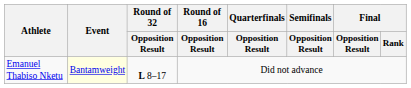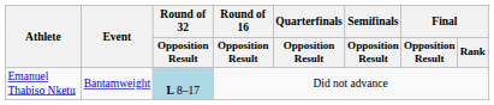Emanuel Thabiso Nketu | Event: lightyellow background -> no background
Emanuel Thabiso Nketu | Round of 32 / Opposition Result: no background -> lightblue background
